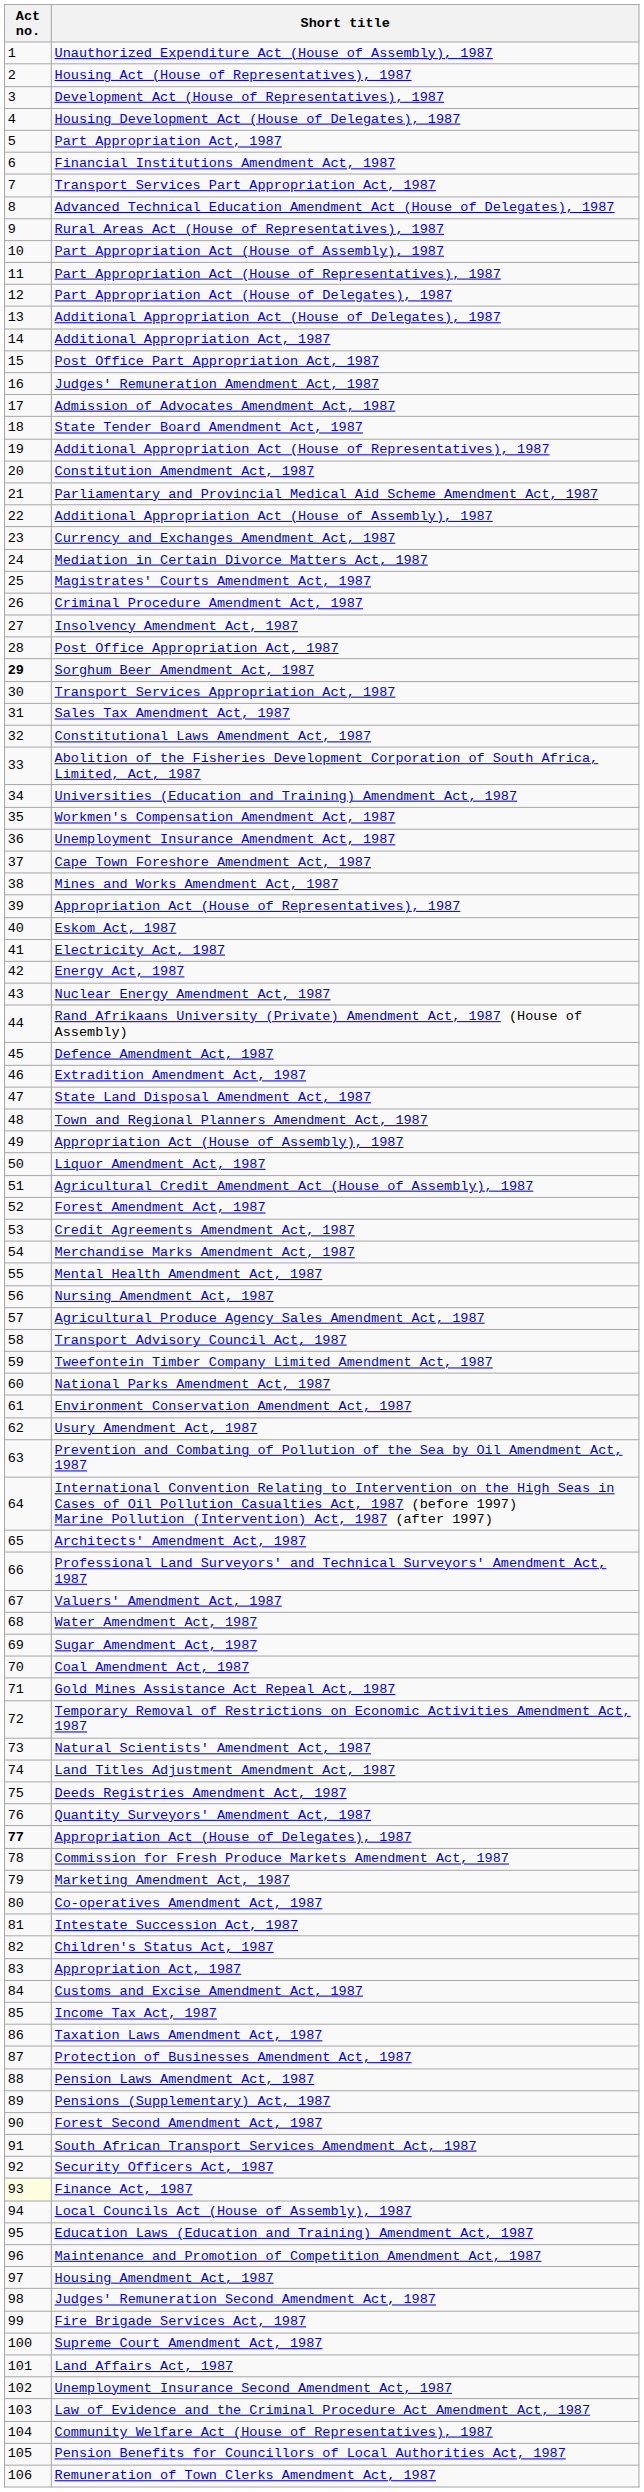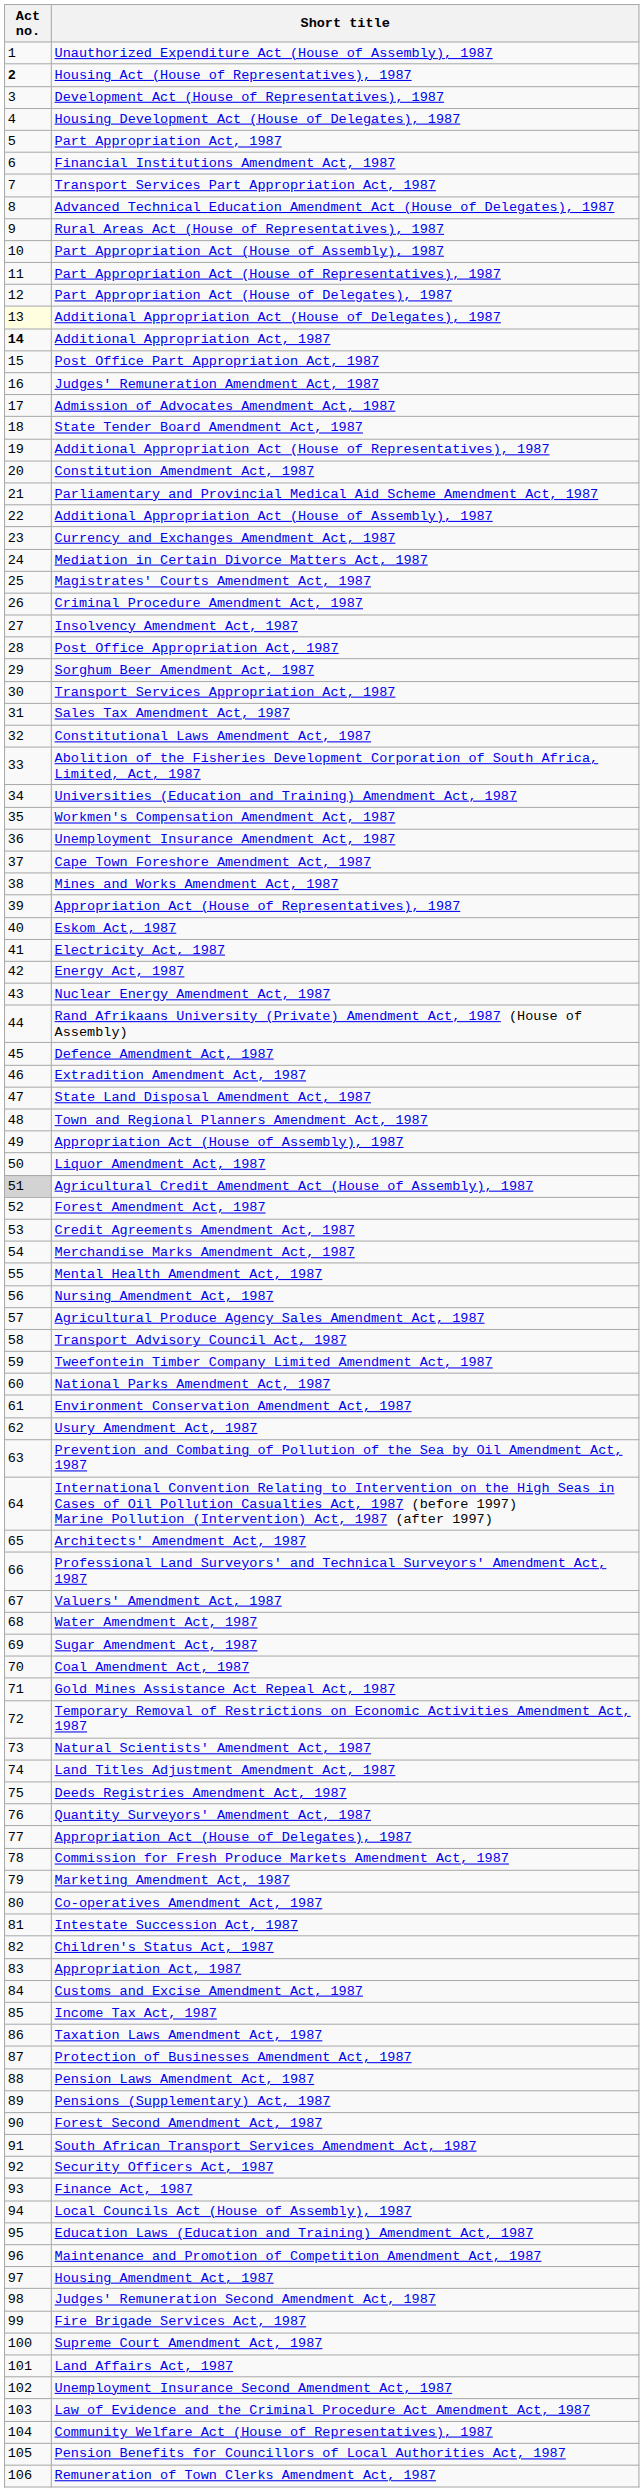Housing Act (House of Representatives), 1987 | Act no.: normal -> bold
Additional Appropriation Act (House of Delegates), 1987 | Act no.: no background -> lightyellow background
Additional Appropriation Act, 1987 | Act no.: normal -> bold
Sorghum Beer Amendment Act, 1987 | Act no.: bold -> normal
Agricultural Credit Amendment Act (House of Assembly), 1987 | Act no.: no background -> lightgrey background
Appropriation Act (House of Delegates), 1987 | Act no.: bold -> normal
Finance Act, 1987 | Act no.: lightyellow background -> no background
